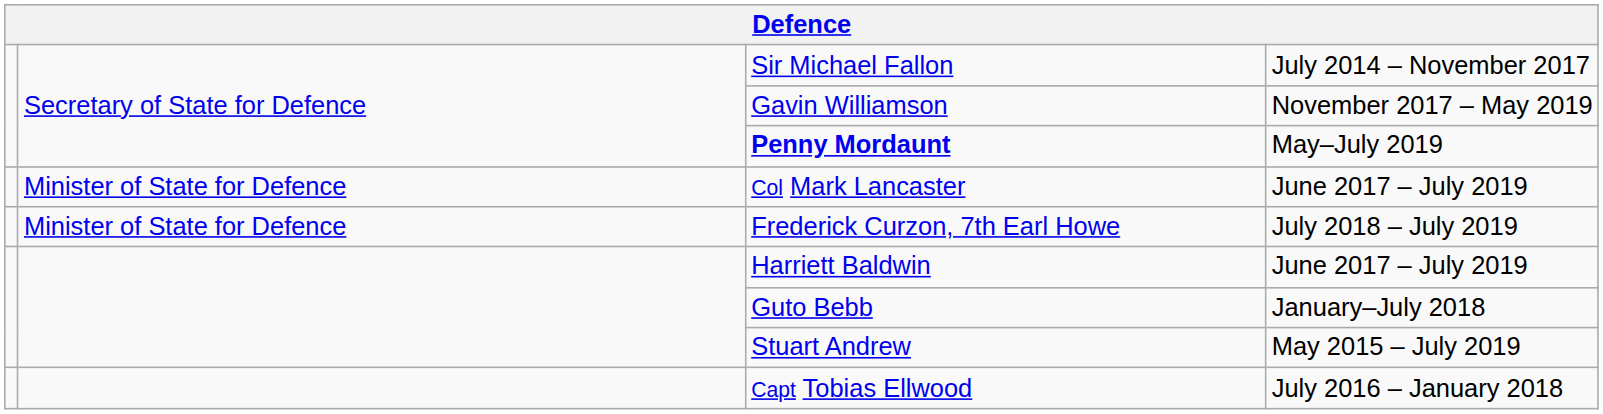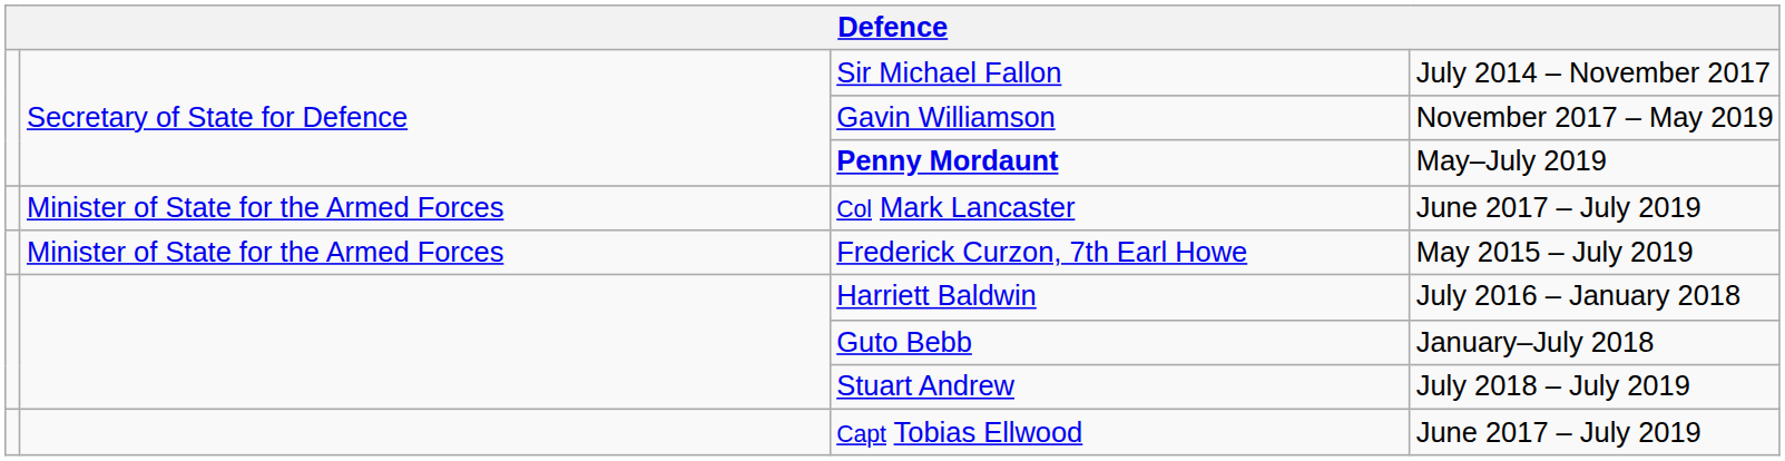Col Mark Lancaster | column 2: Minister of State for Defence -> Minister of State for the Armed Forces
Frederick Curzon, 7th Earl Howe | column 2: Minister of State for Defence -> Minister of State for the Armed Forces
Frederick Curzon, 7th Earl Howe | column 4: July 2018 – July 2019 -> May 2015 – July 2019
Harriett Baldwin | column 4: June 2017 – July 2019 -> July 2016 – January 2018
Stuart Andrew | column 4: May 2015 – July 2019 -> July 2018 – July 2019
Capt Tobias Ellwood | column 4: July 2016 – January 2018 -> June 2017 – July 2019
